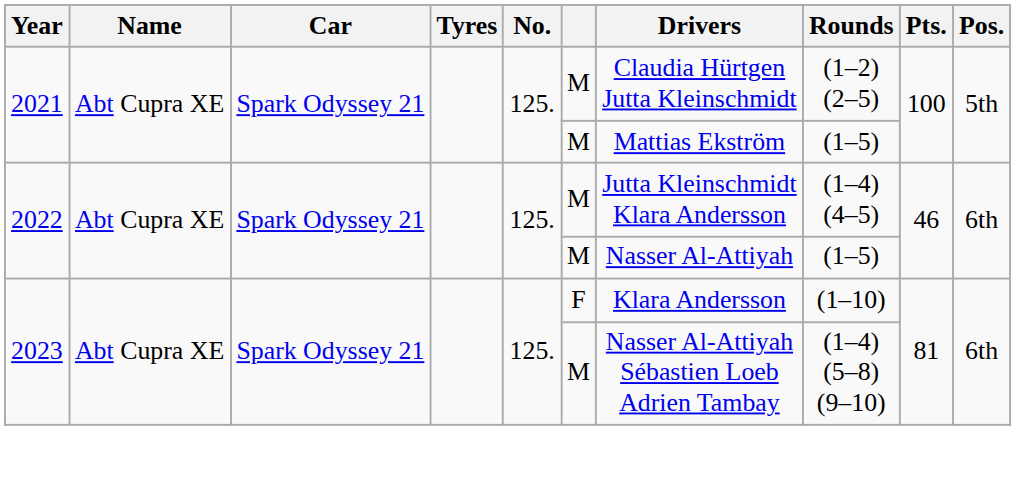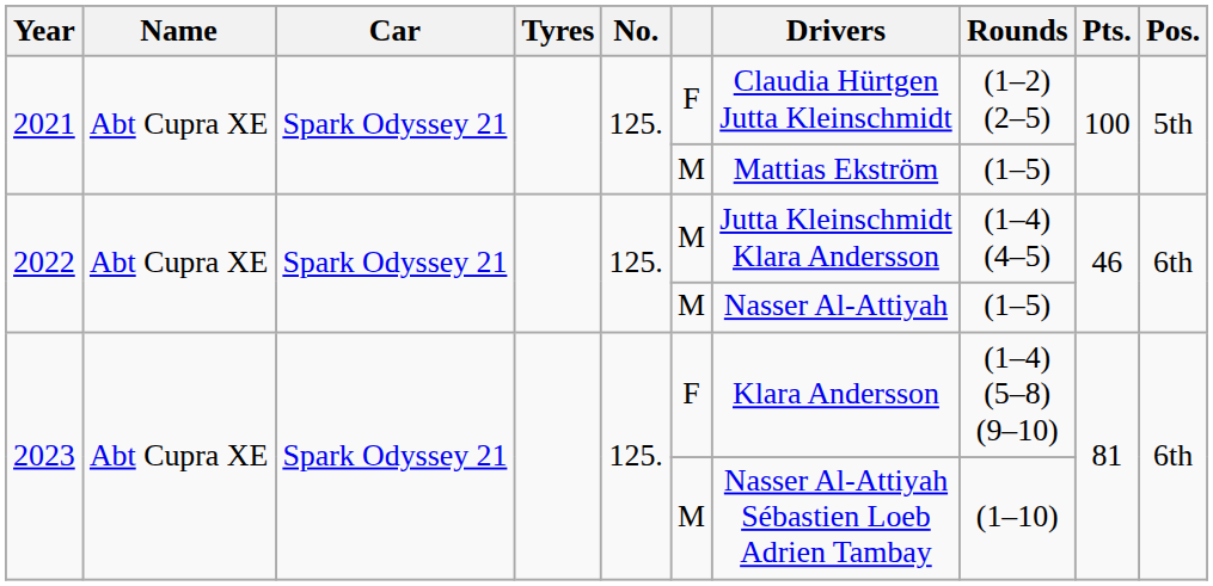row 2 | column 6: M -> F
row 6 | Rounds: (1–10) -> (1–4) (5–8) (9–10)
row 7 | Rounds: (1–4) (5–8) (9–10) -> (1–10)
